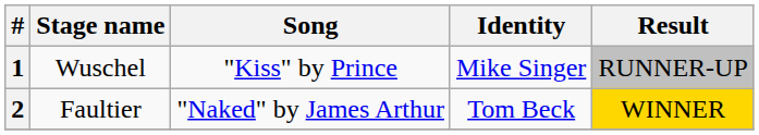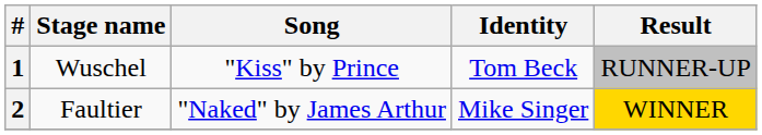1 | Identity: Mike Singer -> Tom Beck
2 | Identity: Tom Beck -> Mike Singer
